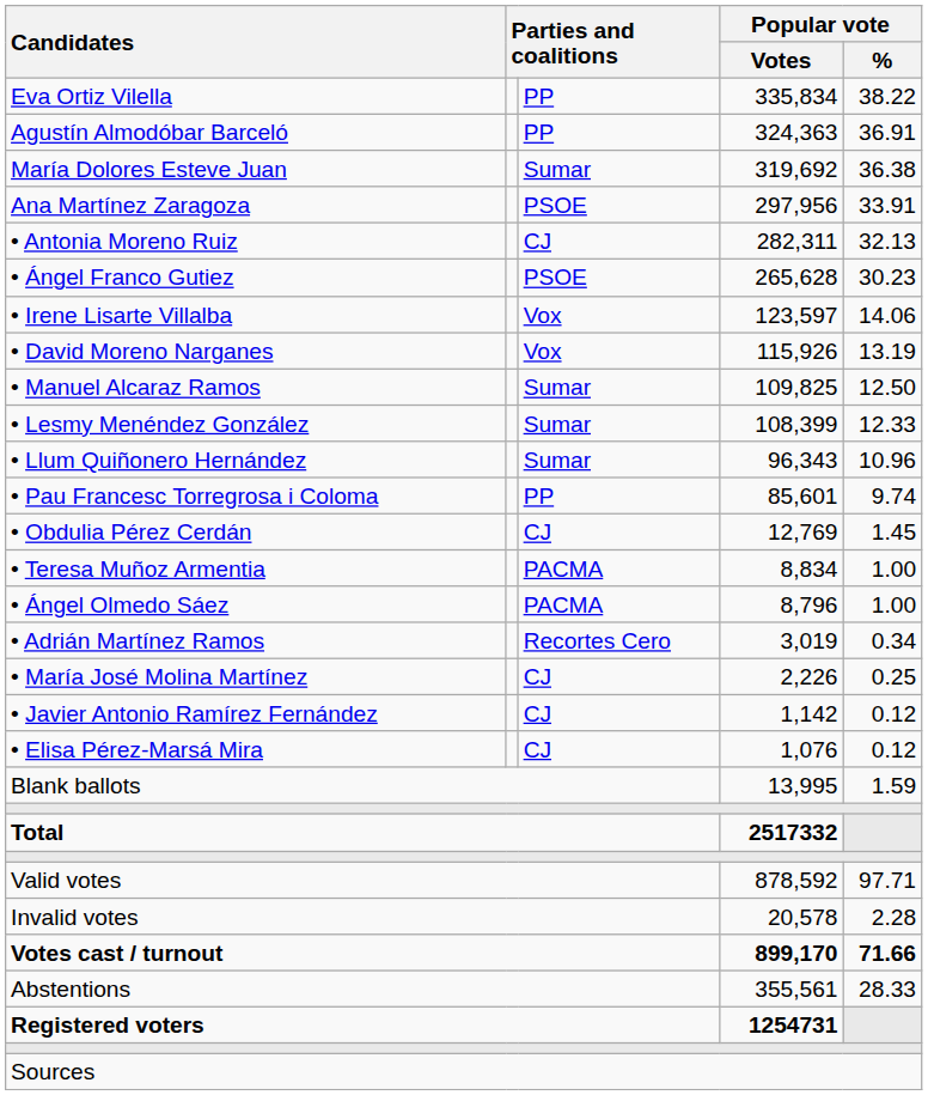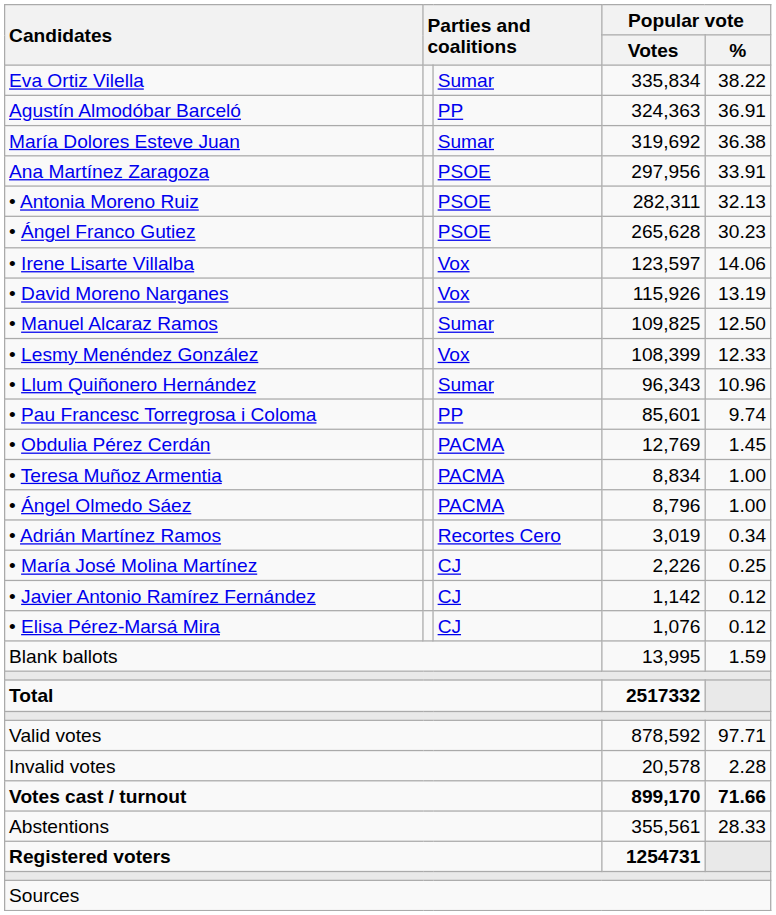Eva Ortiz Vilella | column 3: PP -> Sumar
• Antonia Moreno Ruiz | column 3: CJ -> PSOE
• Lesmy Menéndez González | column 3: Sumar -> Vox
• Obdulia Pérez Cerdán | column 3: CJ -> PACMA
